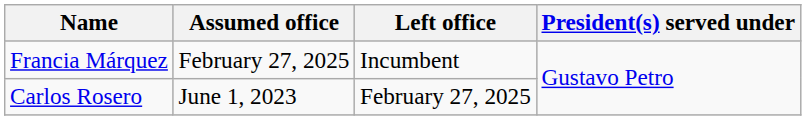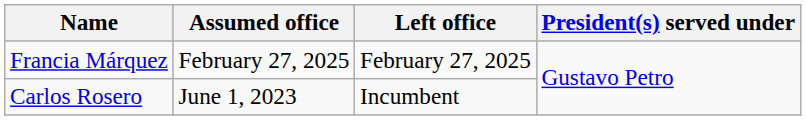Francia Márquez | Left office: Incumbent -> February 27, 2025
Carlos Rosero | Left office: February 27, 2025 -> Incumbent
